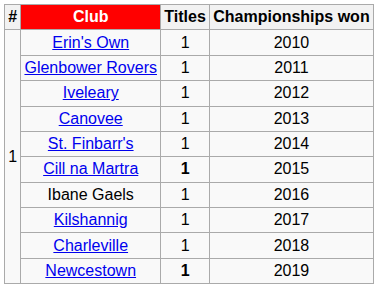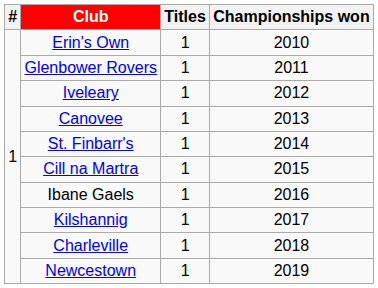Cill na Martra | Titles: bold -> normal
Newcestown | Titles: bold -> normal
